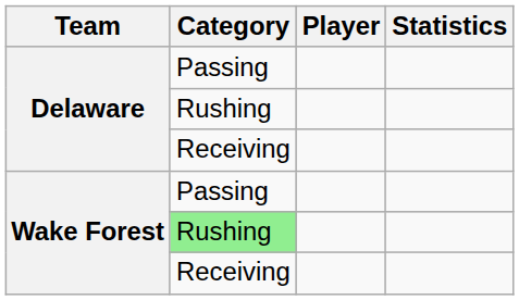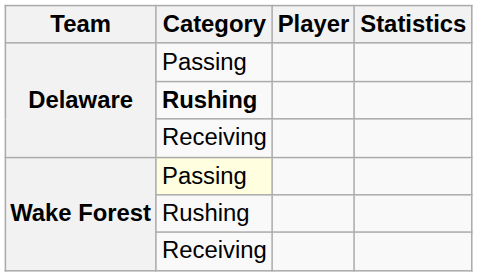Delaware / Rushing | Category: normal -> bold
Wake Forest / Passing | Category: no background -> lightyellow background
Wake Forest / Rushing | Category: lightgreen background -> no background
